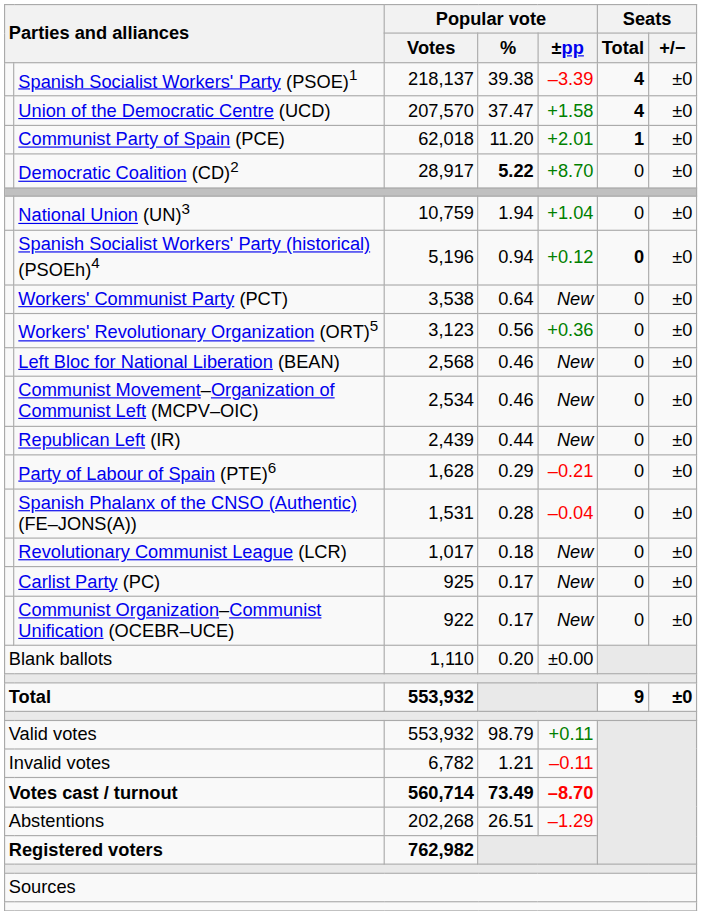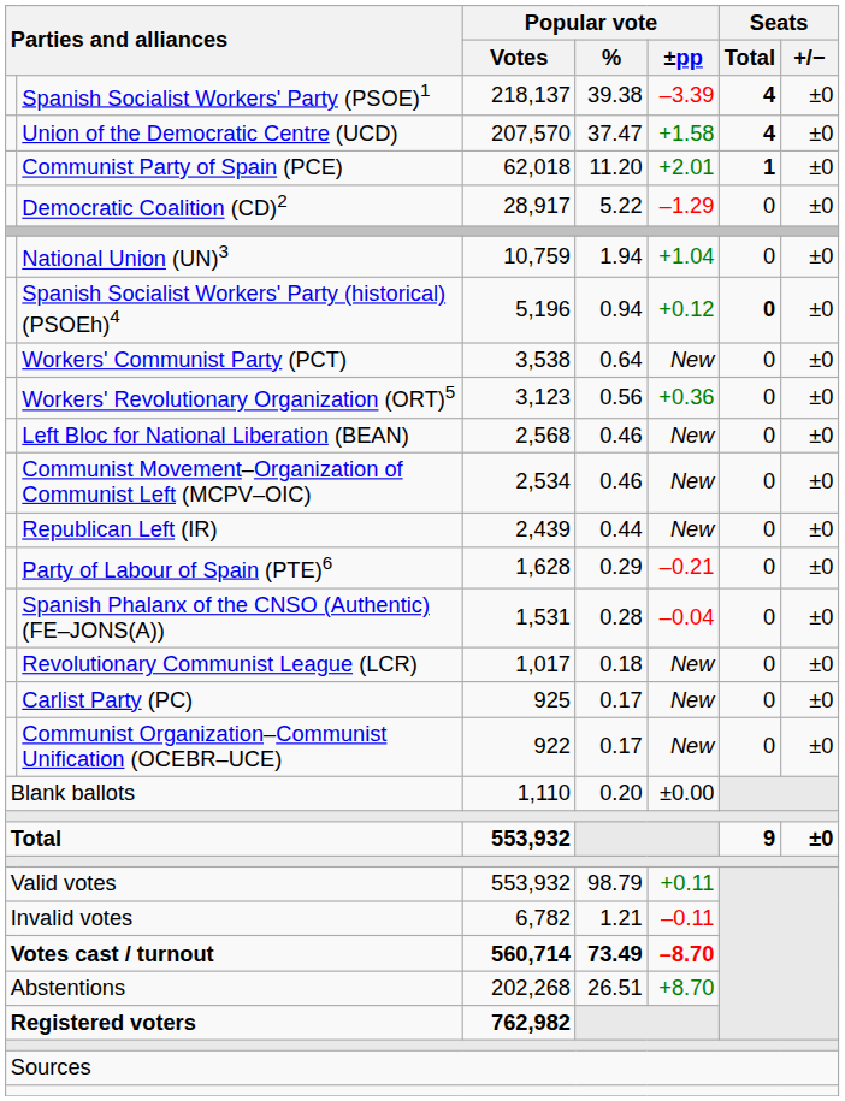Democratic Coalition (CD)2 | Popular vote / %: bold -> normal
Democratic Coalition (CD)2 | Popular vote / ±pp: +8.70 -> –1.29
Abstentions | Popular vote / ±pp: –1.29 -> +8.70
